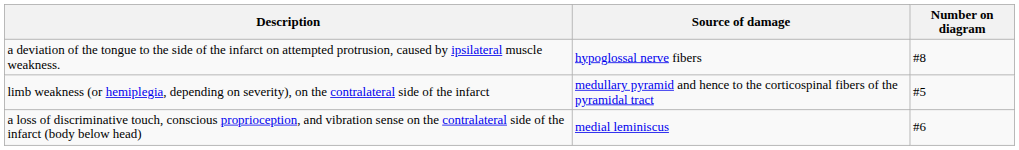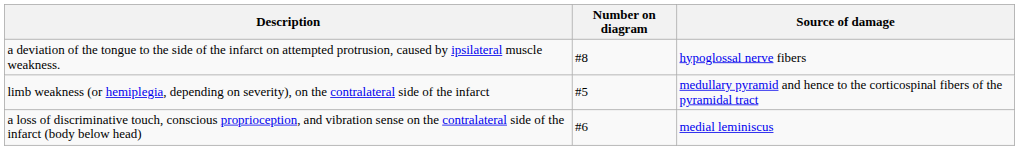columns swapped: Source of damage <-> Number on diagram
